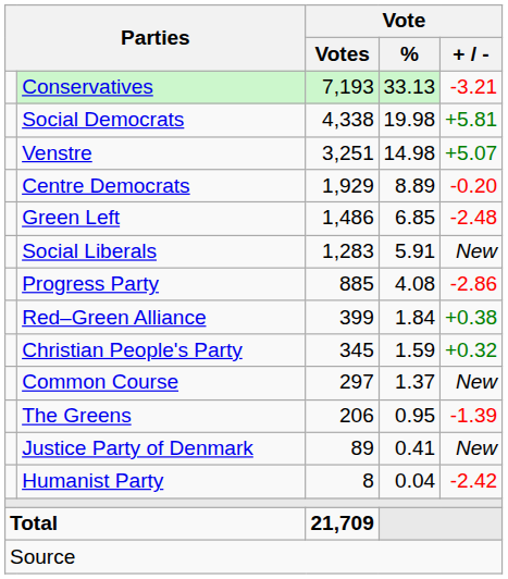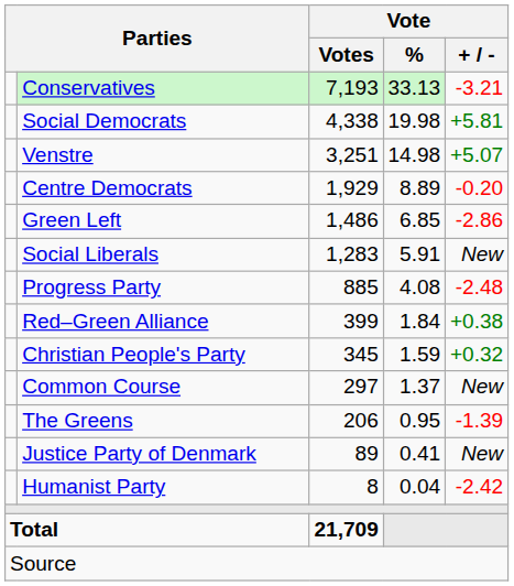Green Left | Vote / + / -: -2.48 -> -2.86
Progress Party | Vote / + / -: -2.86 -> -2.48
